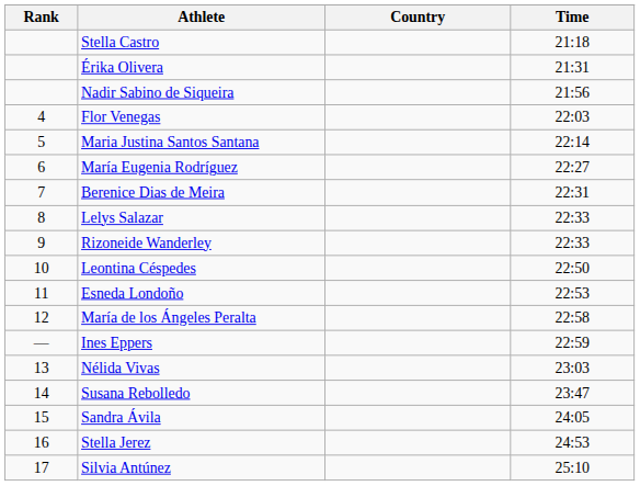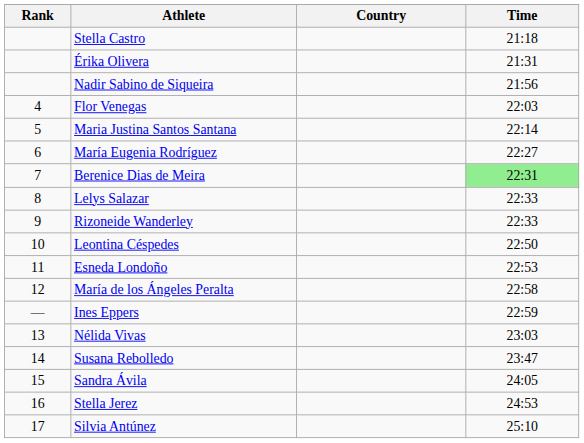Berenice Dias de Meira | Time: no background -> lightgreen background
